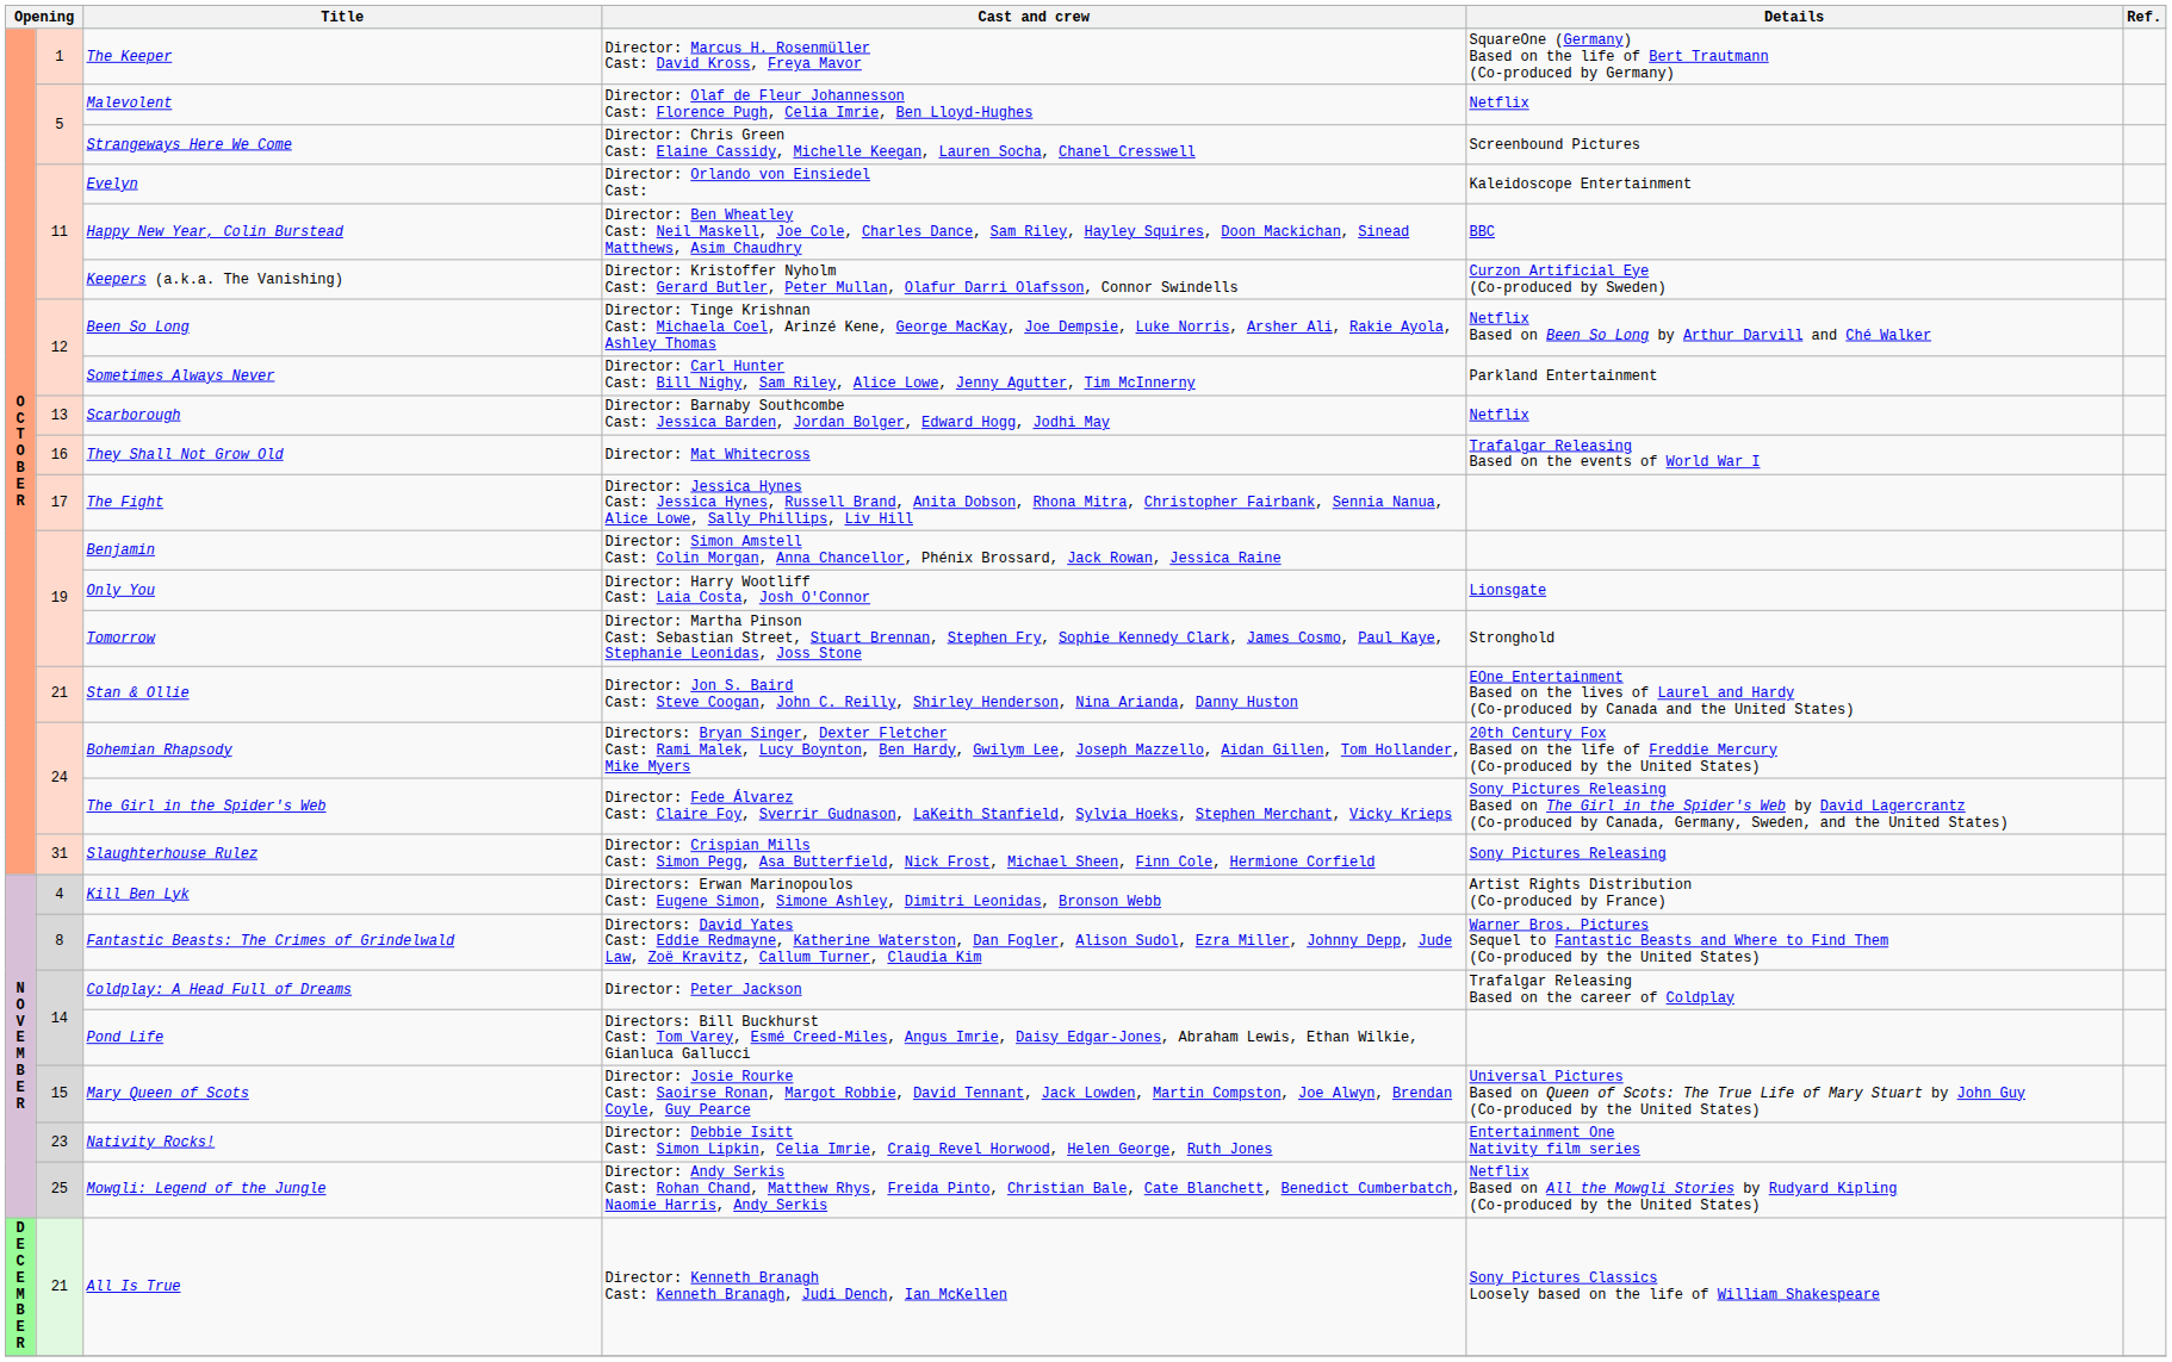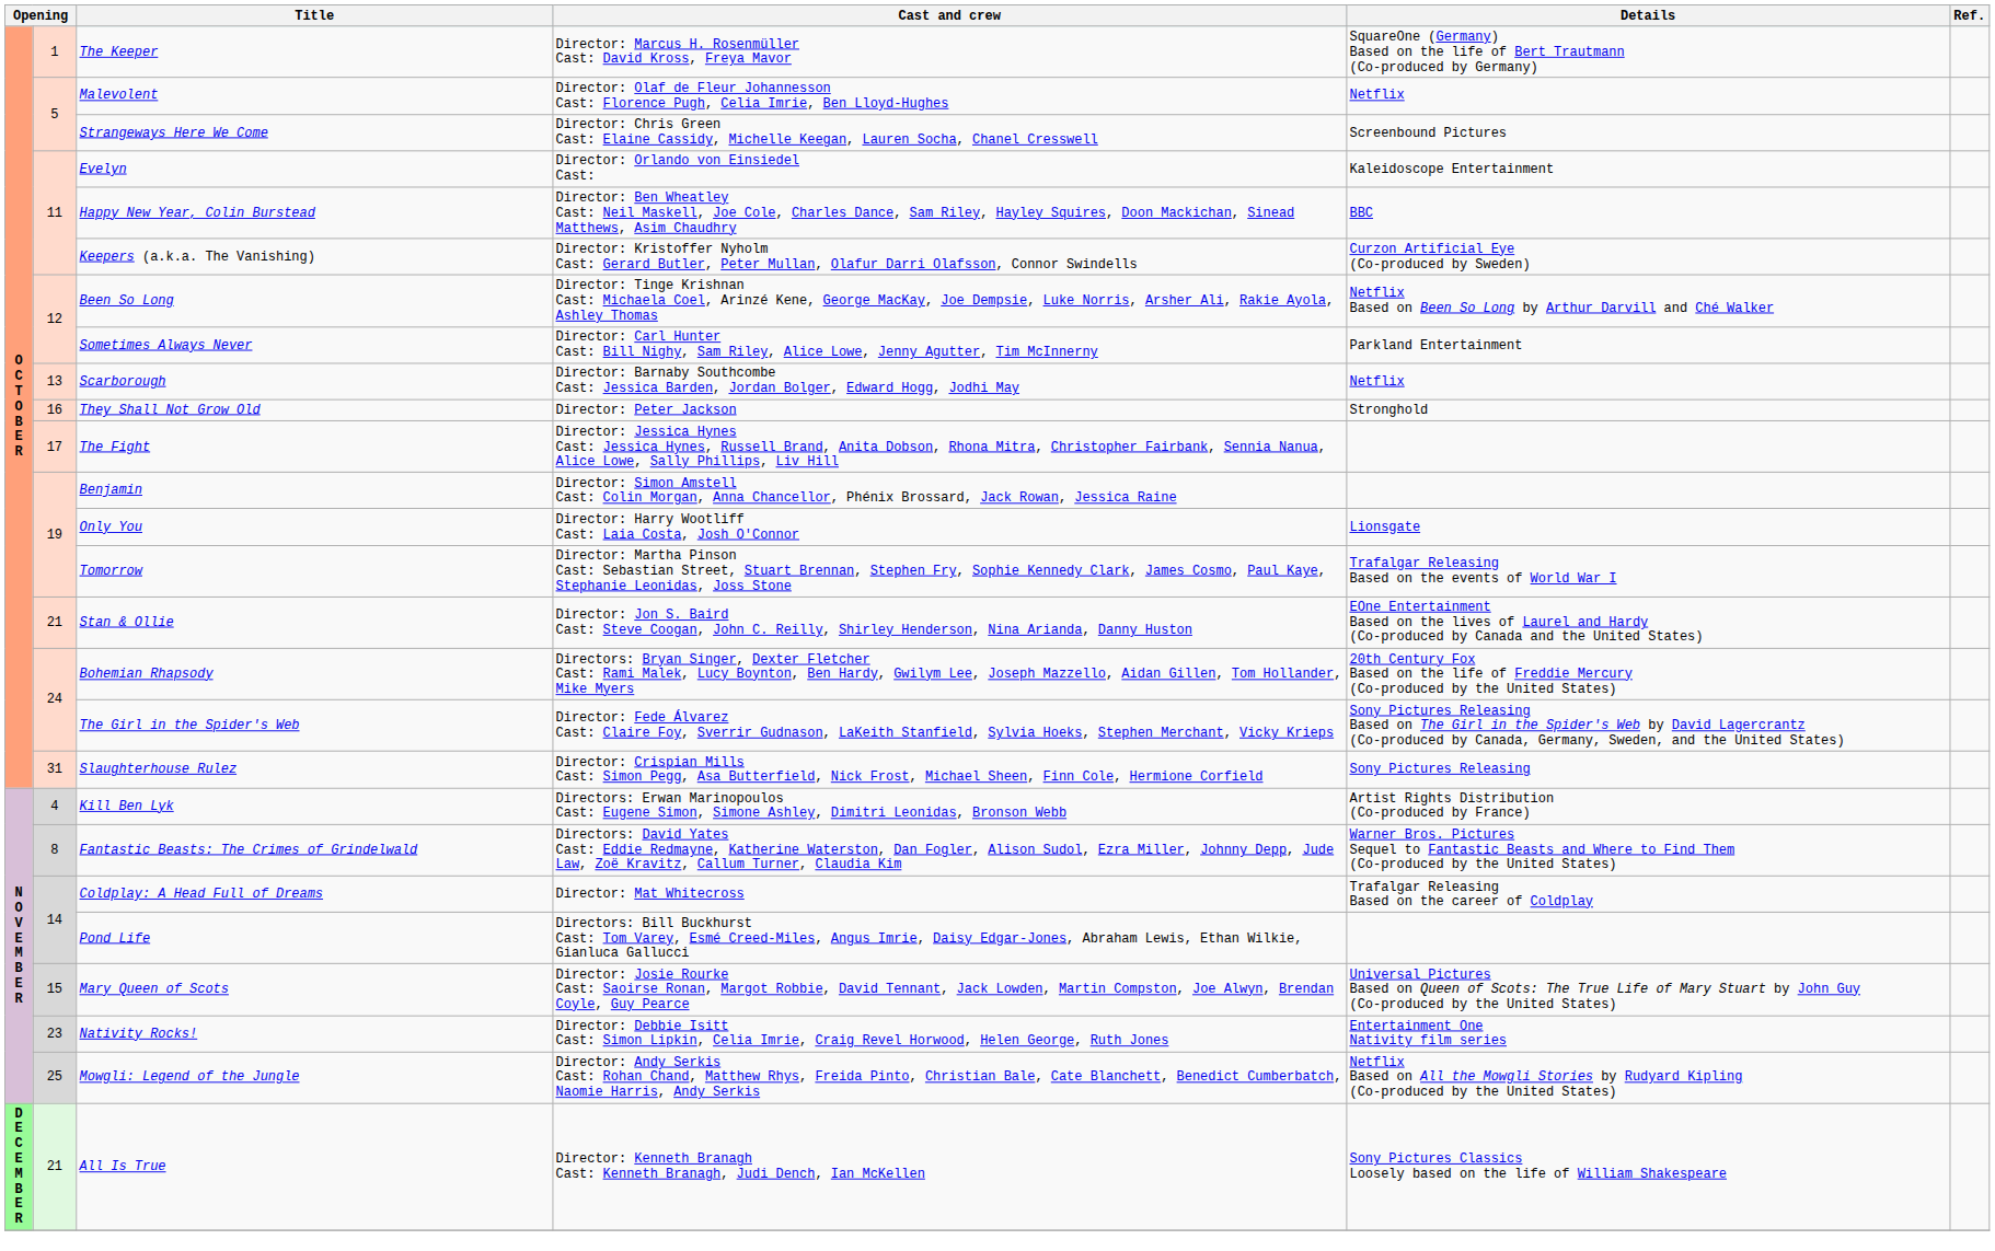They Shall Not Grow Old | Cast and crew: Director: Mat Whitecross -> Director: Peter Jackson
They Shall Not Grow Old | Details: Trafalgar Releasing Based on the events of World War I -> Stronghold
Tomorrow | Details: Stronghold -> Trafalgar Releasing Based on the events of World War I
Coldplay: A Head Full of Dreams | Cast and crew: Director: Peter Jackson -> Director: Mat Whitecross
